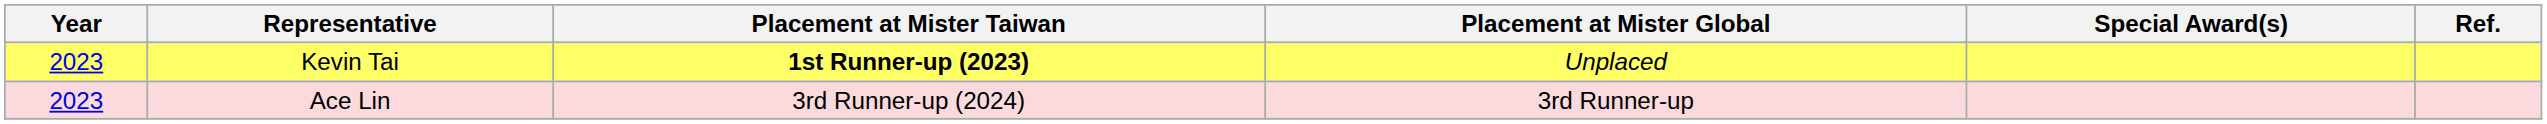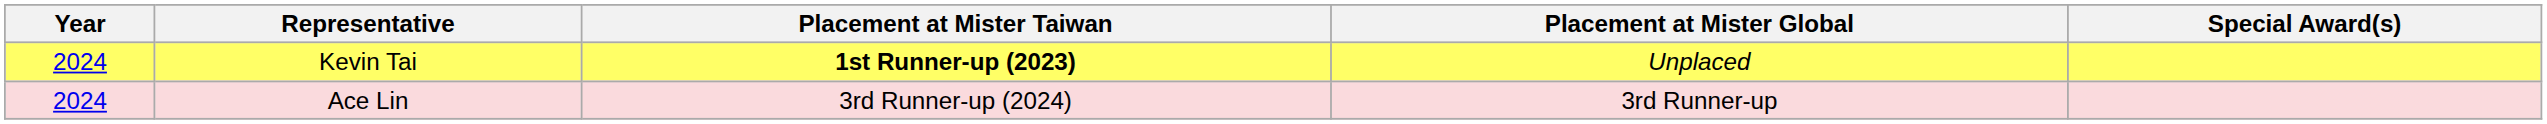- column: Ref.
Kevin Tai | Year: 2023 -> 2024
Ace Lin | Year: 2023 -> 2024
